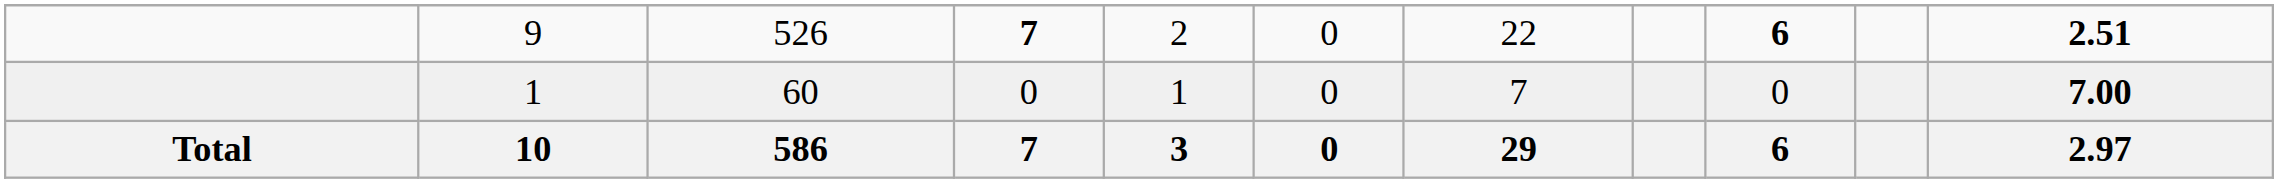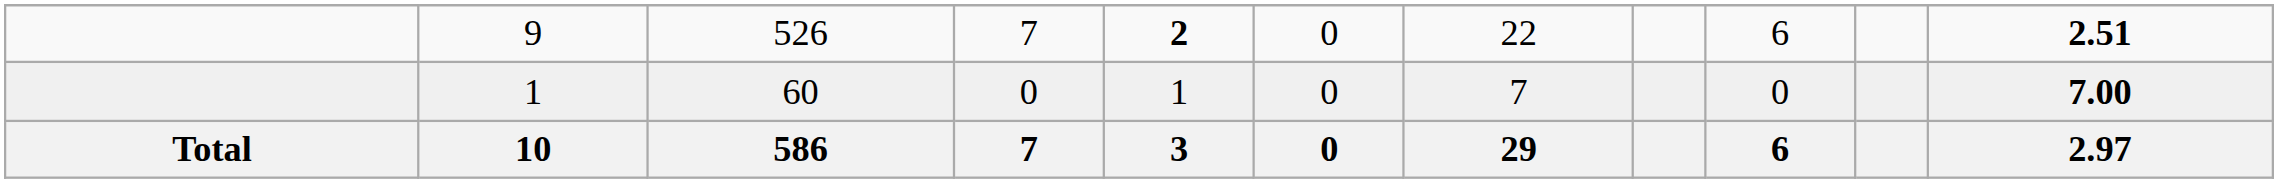9 | column 4: bold -> normal
9 | column 5: normal -> bold
9 | column 9: bold -> normal
